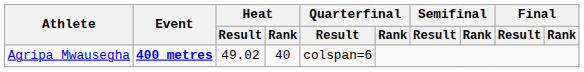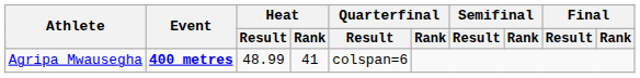Agripa Mwausegha | Heat / Result: 49.02 -> 48.99
Agripa Mwausegha | Heat / Rank: 40 -> 41
